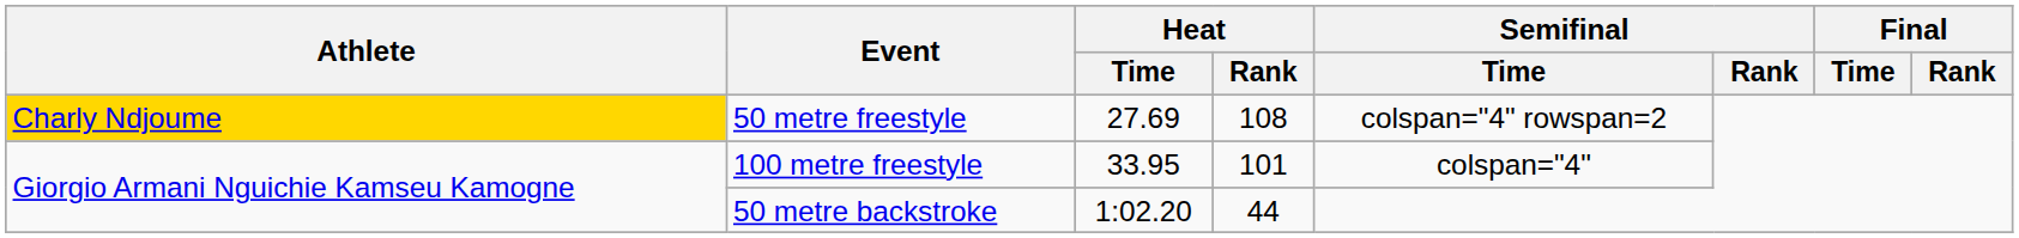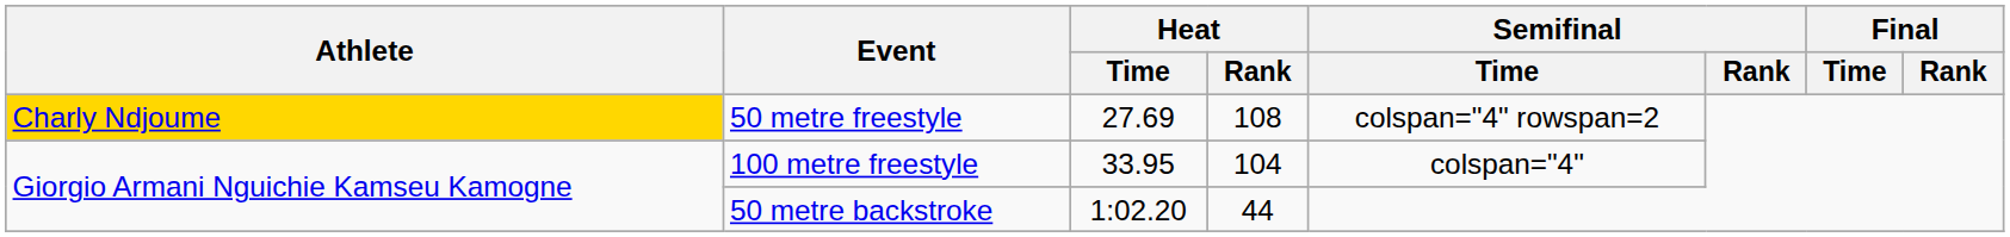100 metre freestyle | Heat / Rank: 101 -> 104
